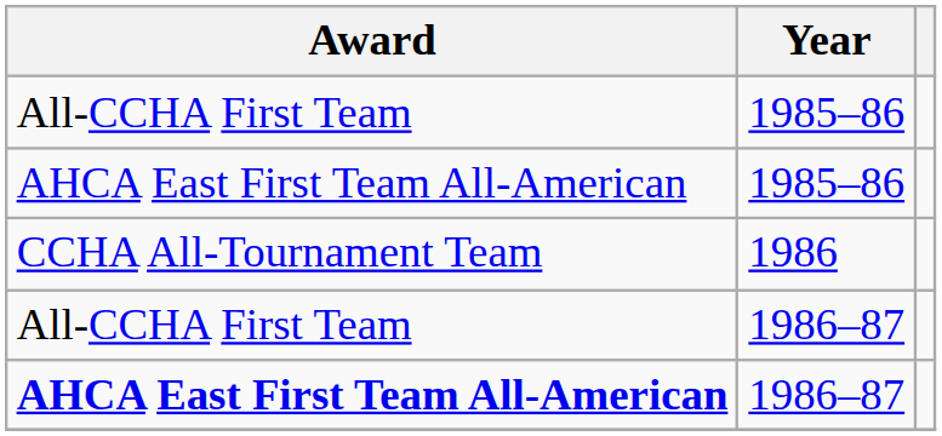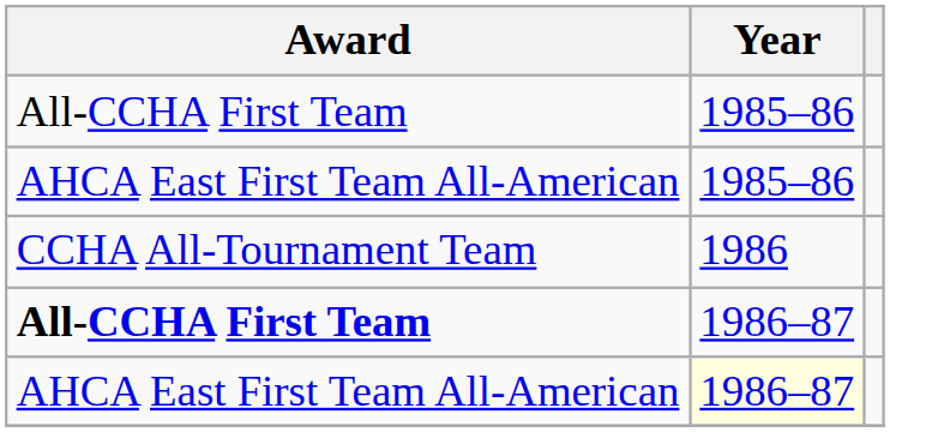row 5 | Award: normal -> bold
row 6 | Award: bold -> normal
row 6 | Year: no background -> lightyellow background
